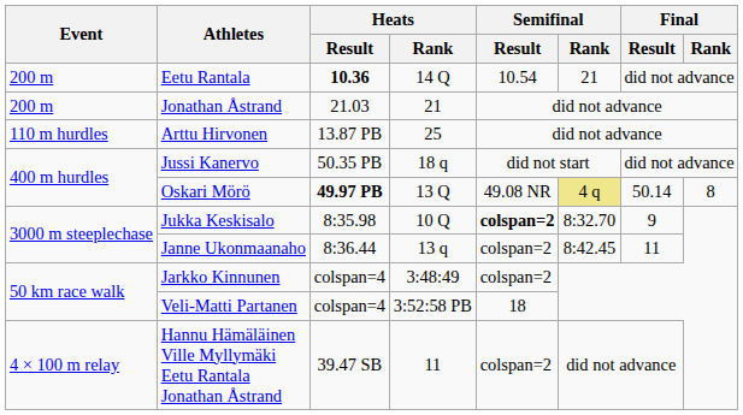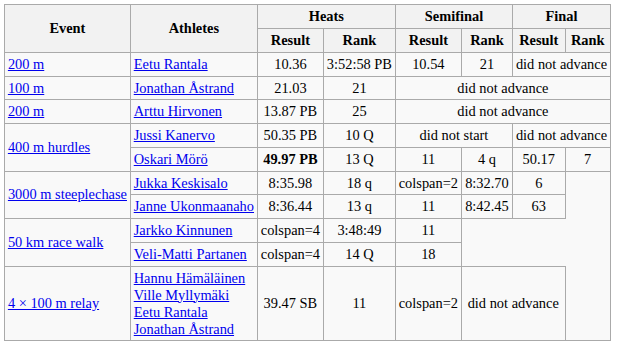Eetu Rantala | Heats / Result: bold -> normal
Eetu Rantala | Heats / Rank: 14 Q -> 3:52:58 PB
Jonathan Åstrand | Event: 200 m -> 100 m
Arttu Hirvonen | Event: 110 m hurdles -> 200 m
Jussi Kanervo | Heats / Rank: 18 q -> 10 Q
Oskari Mörö | Semifinal / Result: 49.08 NR -> 11
Oskari Mörö | Semifinal / Rank: khaki background -> no background
Oskari Mörö | Final / Result: 50.14 -> 50.17
Oskari Mörö | Final / Rank: 8 -> 7
Jukka Keskisalo | Heats / Rank: 10 Q -> 18 q
Jukka Keskisalo | Semifinal / Result: bold -> normal
Jukka Keskisalo | Final / Result: 9 -> 6
Janne Ukonmaanaho | Semifinal / Result: colspan=2 -> 11
Janne Ukonmaanaho | Final / Result: 11 -> 63
Jarkko Kinnunen | Semifinal / Result: colspan=2 -> 11
Veli-Matti Partanen | Heats / Rank: 3:52:58 PB -> 14 Q
